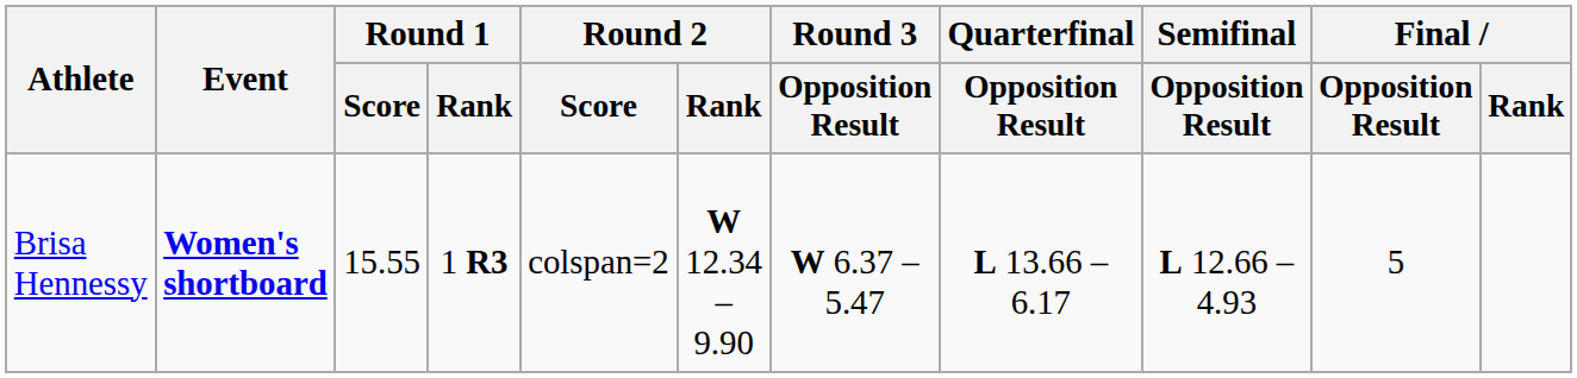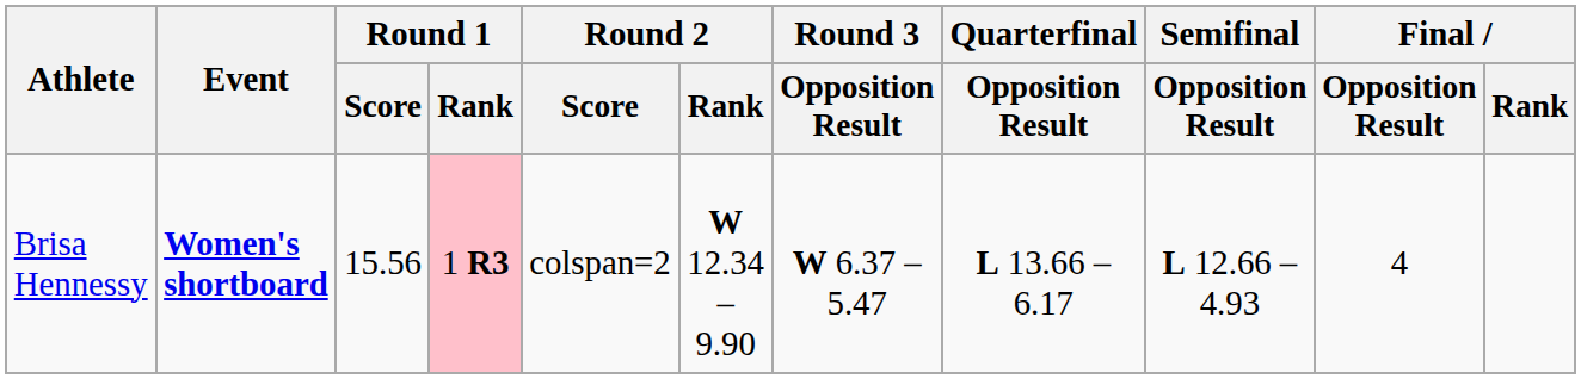Brisa Hennessy | Round 1 / Score: 15.55 -> 15.56
Brisa Hennessy | Round 1 / Rank: no background -> pink background
Brisa Hennessy | Final / Opposition Result: 5 -> 4
